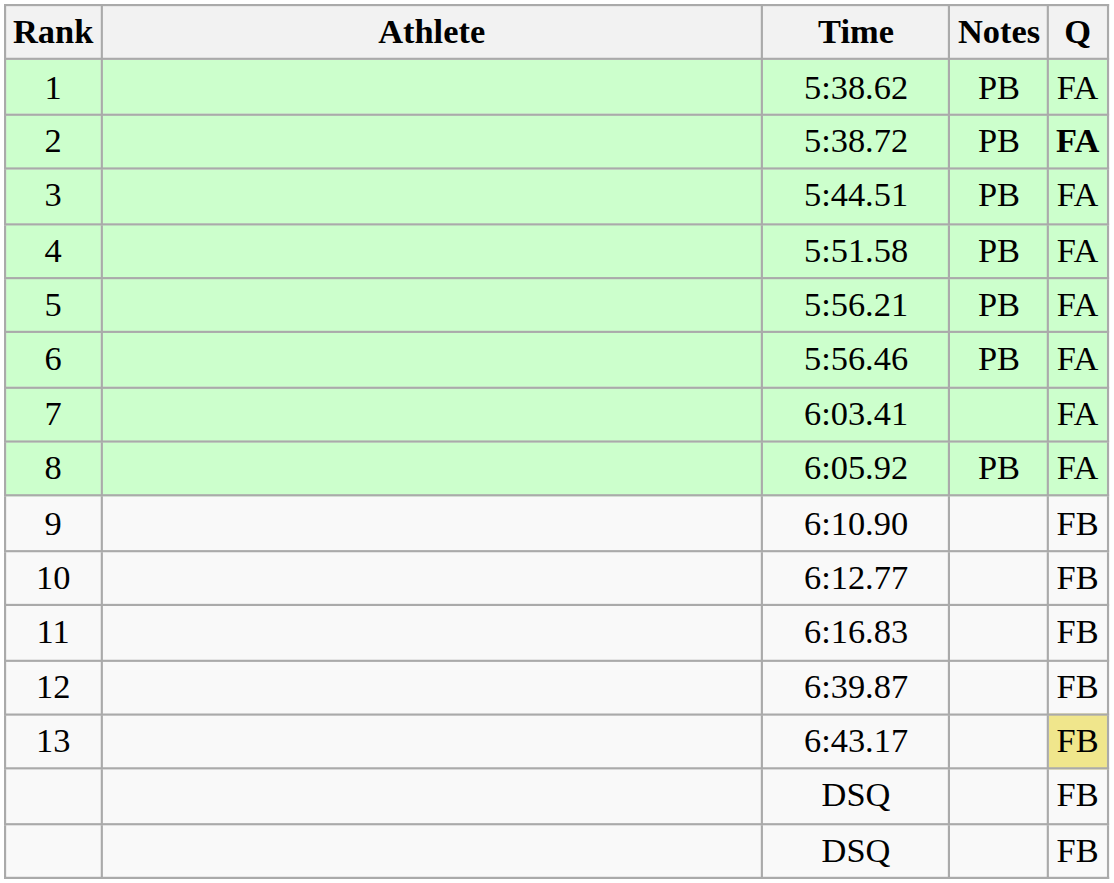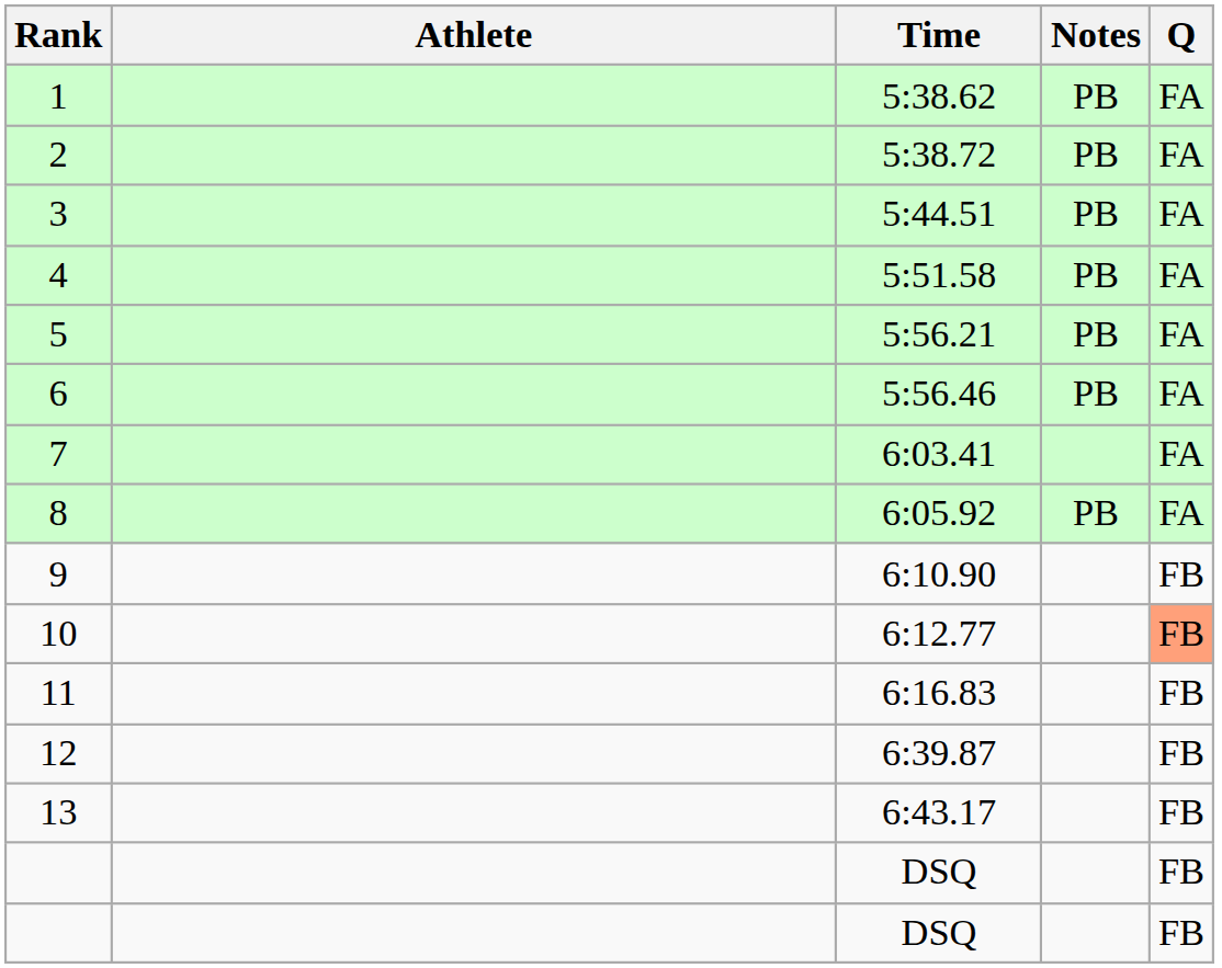2 | Q: bold -> normal
10 | Q: no background -> lightsalmon background
13 | Q: khaki background -> no background
